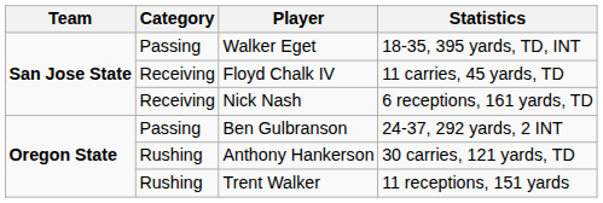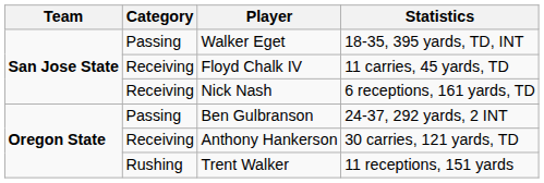Anthony Hankerson | Category: Rushing -> Receiving
